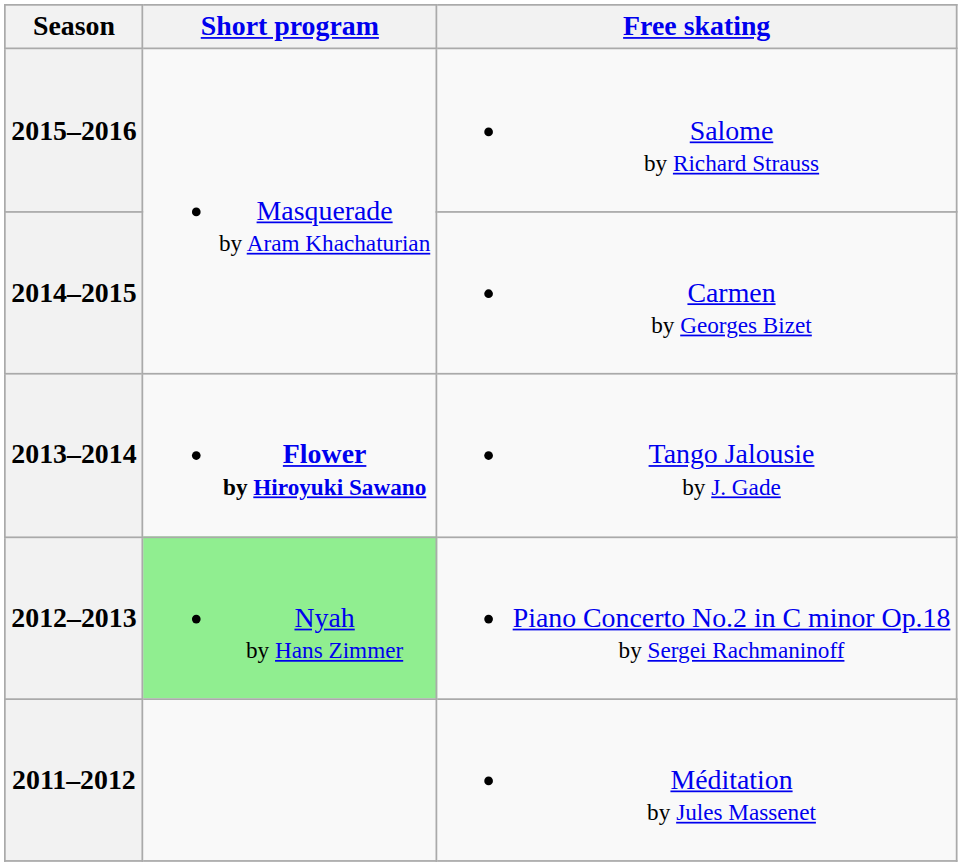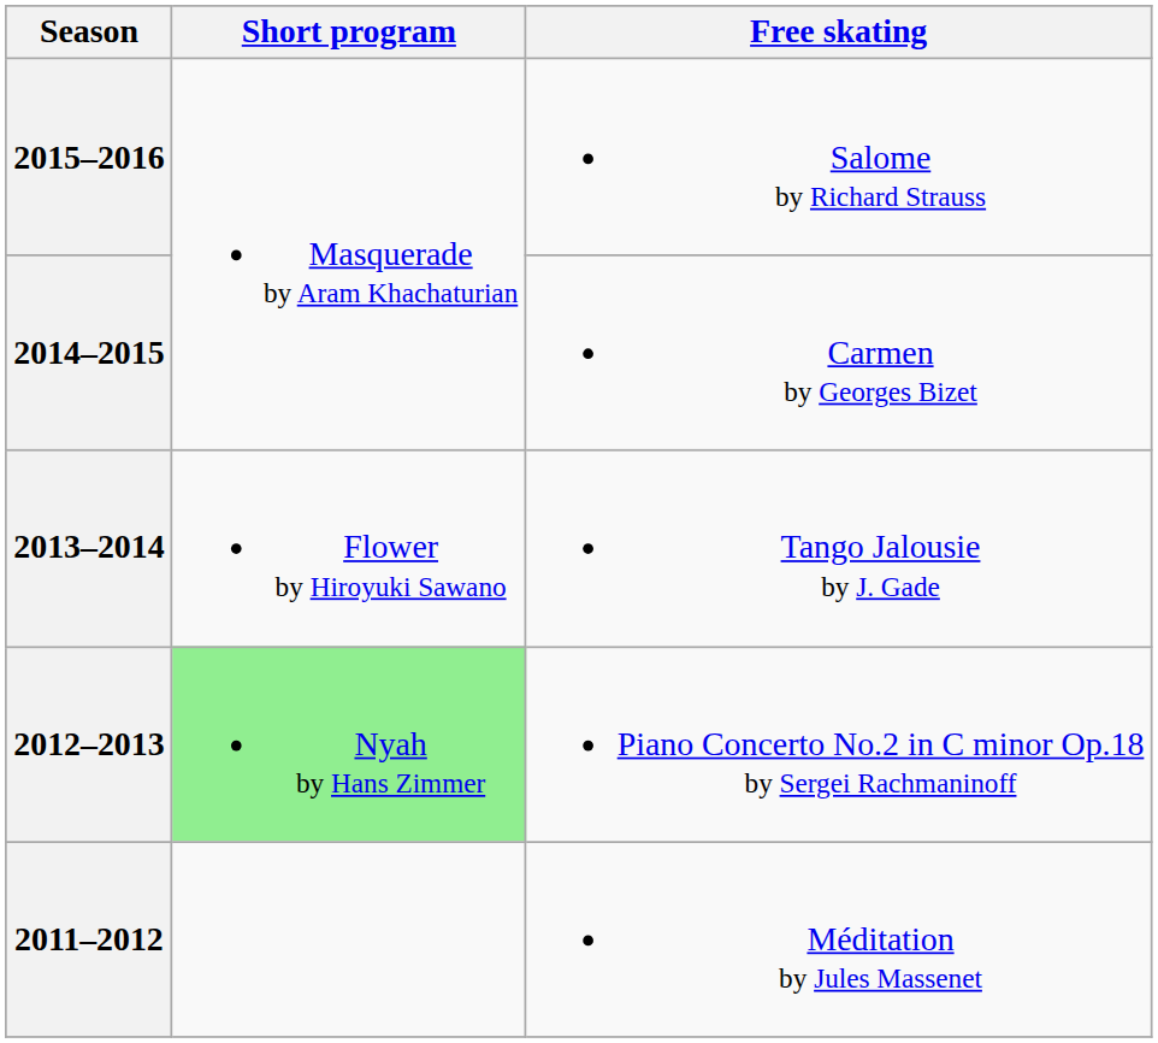2013–2014 | Short program: bold -> normal
